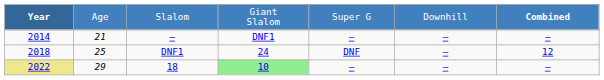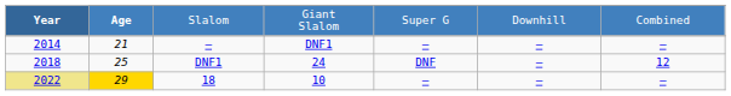Slalom | column 2: normal -> bold
Slalom | column 7: bold -> normal
18 | column 2: no background -> gold background
18 | column 4: lightgreen background -> no background
